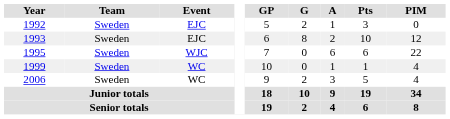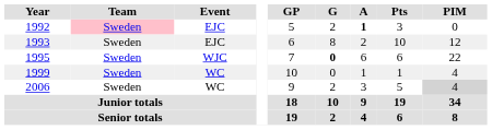1992 | Team: no background -> pink background
1992 | A: normal -> bold
1995 | G: normal -> bold
2006 | PIM: no background -> lightgrey background
